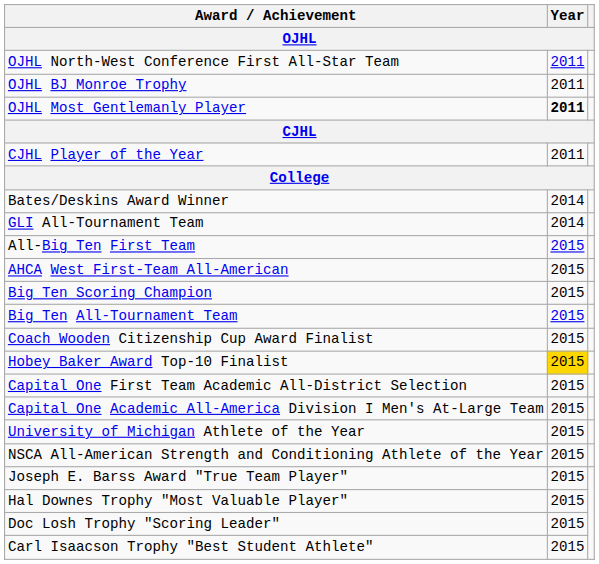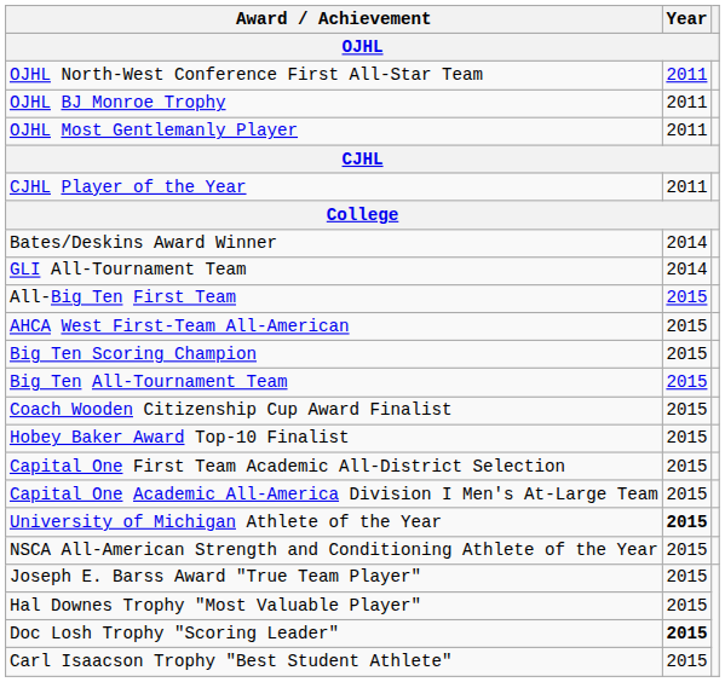OJHL Most Gentlemanly Player | Year: bold -> normal
Hobey Baker Award Top-10 Finalist | Year: gold background -> no background
University of Michigan Athlete of the Year | Year: normal -> bold
Doc Losh Trophy "Scoring Leader" | Year: normal -> bold
